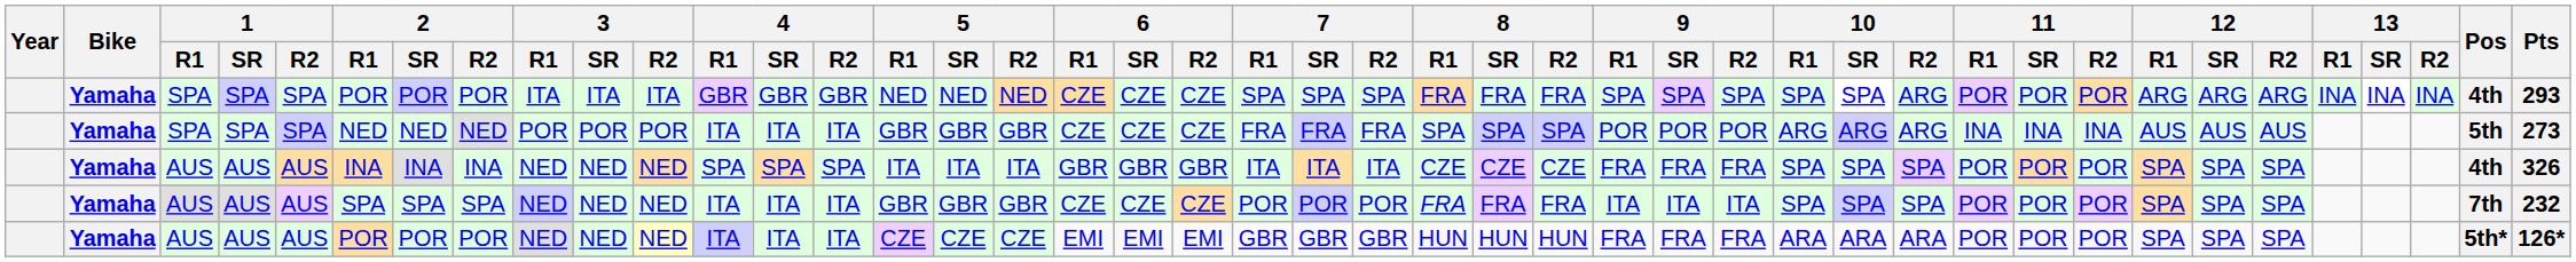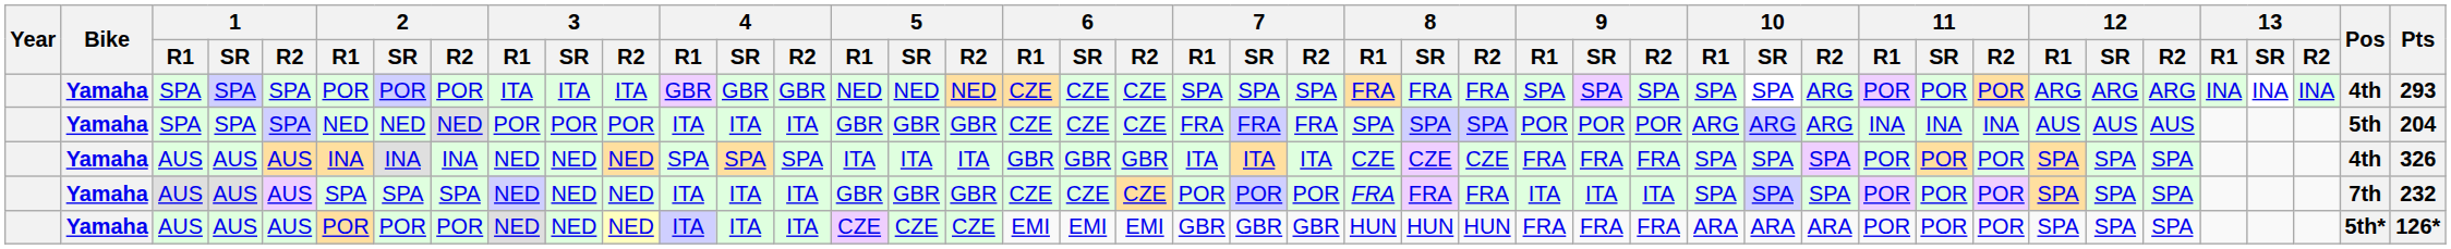row 4 | Pts: 273 -> 204
